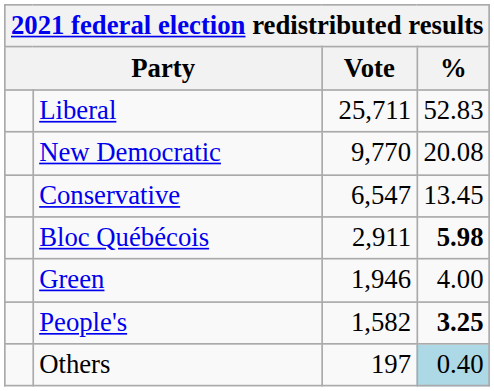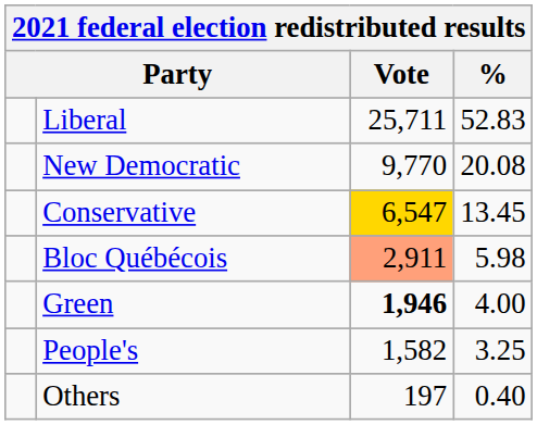Conservative | Vote: no background -> gold background
Bloc Québécois | Vote: no background -> lightsalmon background
Bloc Québécois | %: bold -> normal
Green | Vote: normal -> bold
People's | %: bold -> normal
Others | %: lightblue background -> no background
